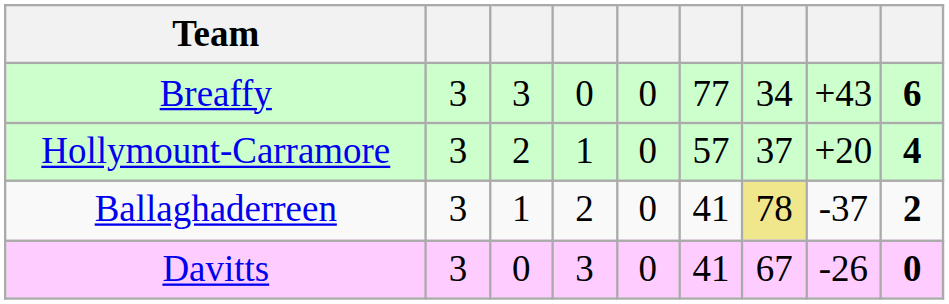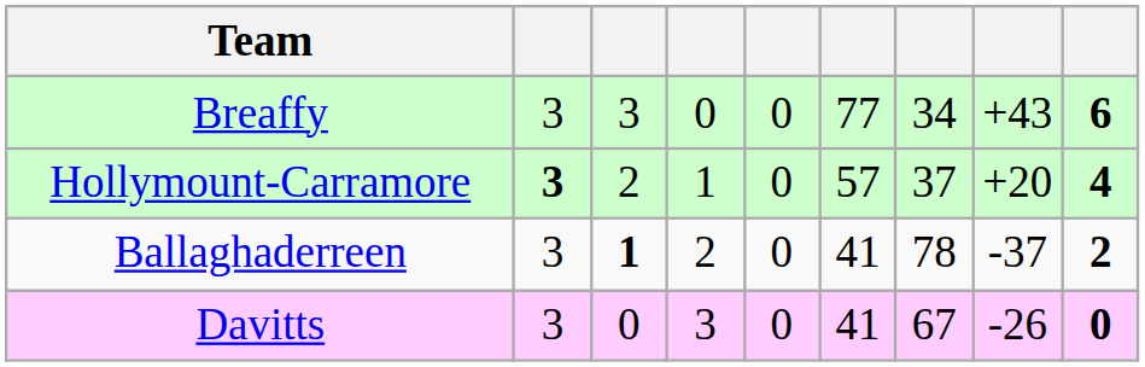Hollymount-Carramore | column 2: normal -> bold
Ballaghaderreen | column 3: normal -> bold
Ballaghaderreen | column 7: khaki background -> no background
